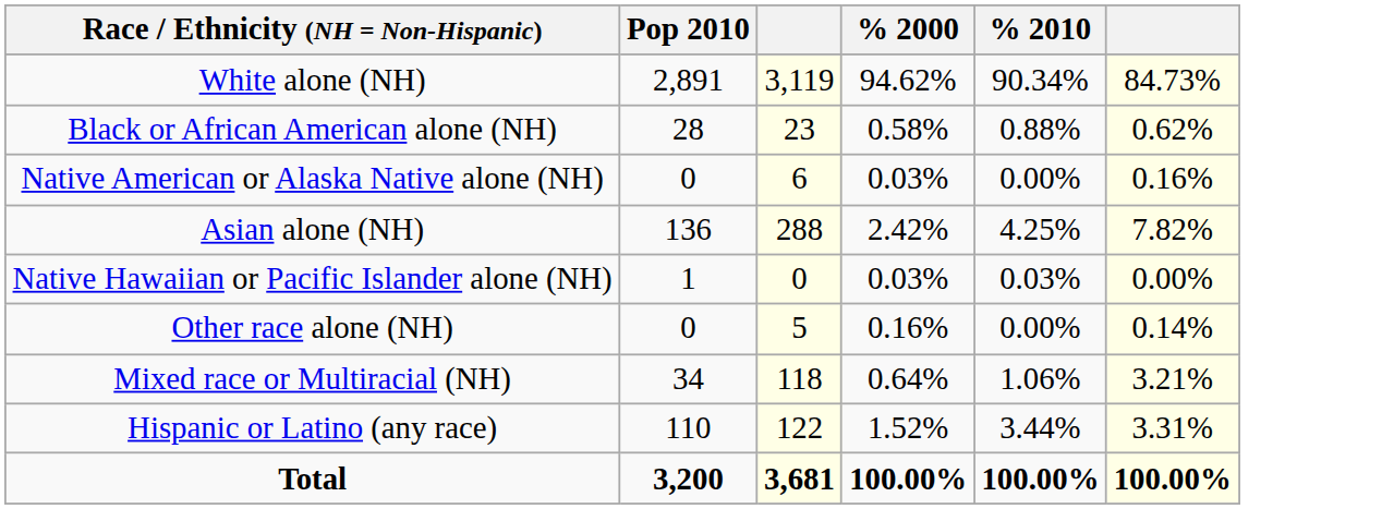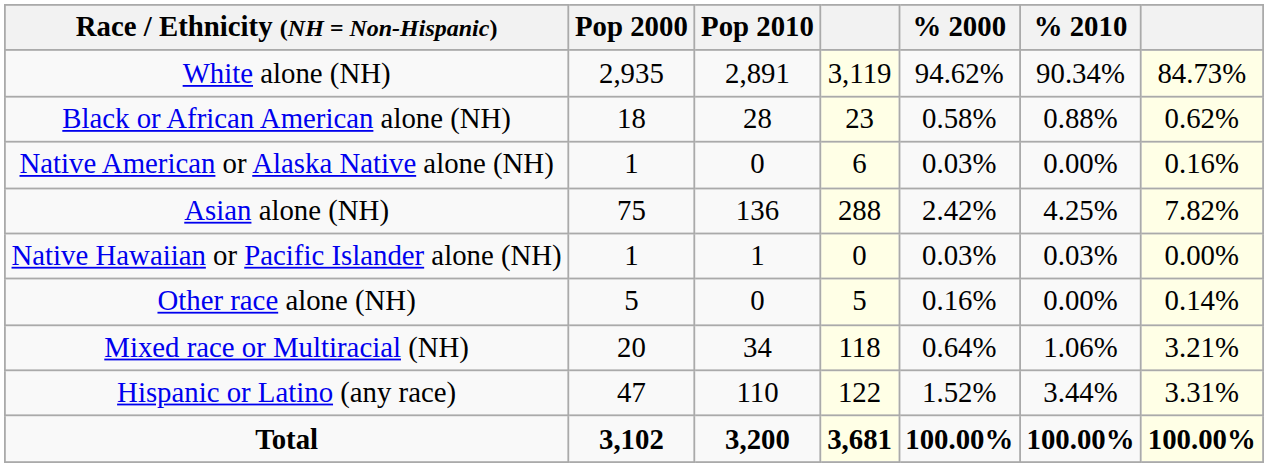+ column: Pop 2000 | 2,935 | 18 | 1 | 75 | 1 | 5 | 20 | 47 | 3,102
